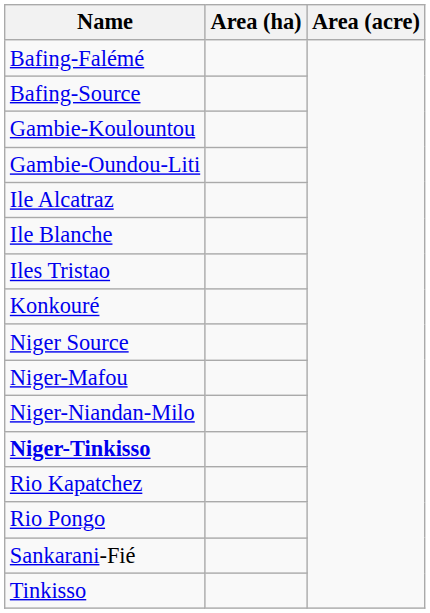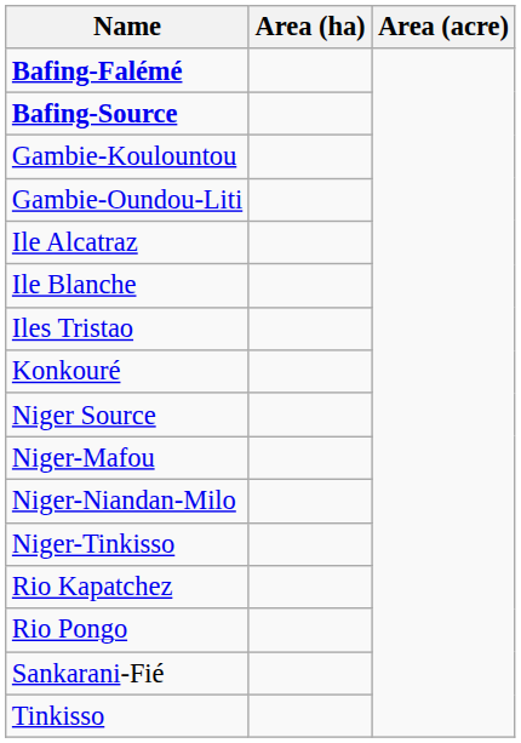Bafing-Falémé | Name: normal -> bold
Bafing-Source | Name: normal -> bold
Niger-Tinkisso | Name: bold -> normal
